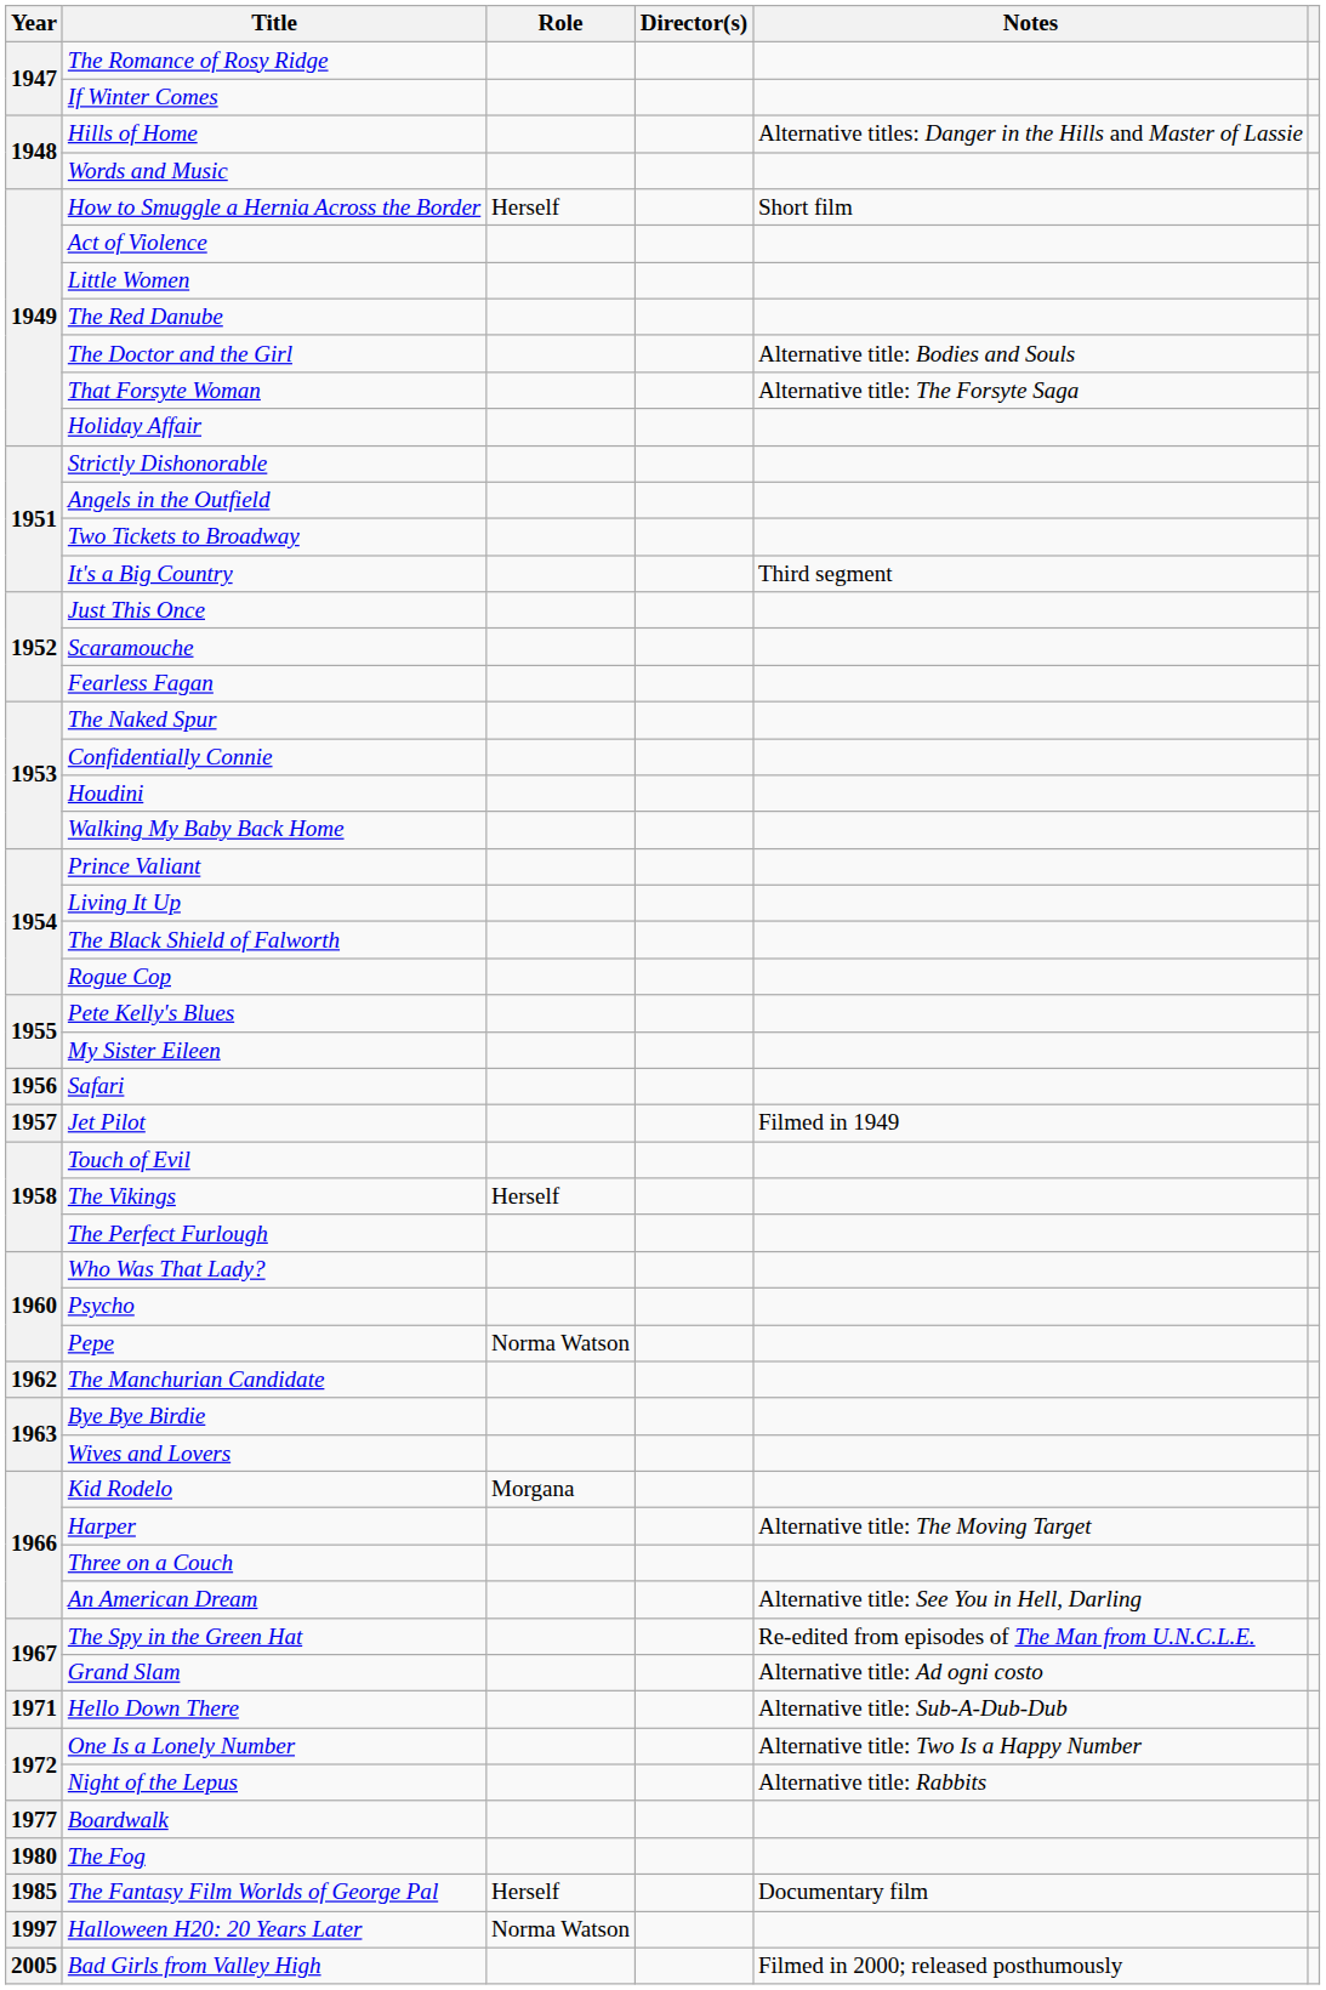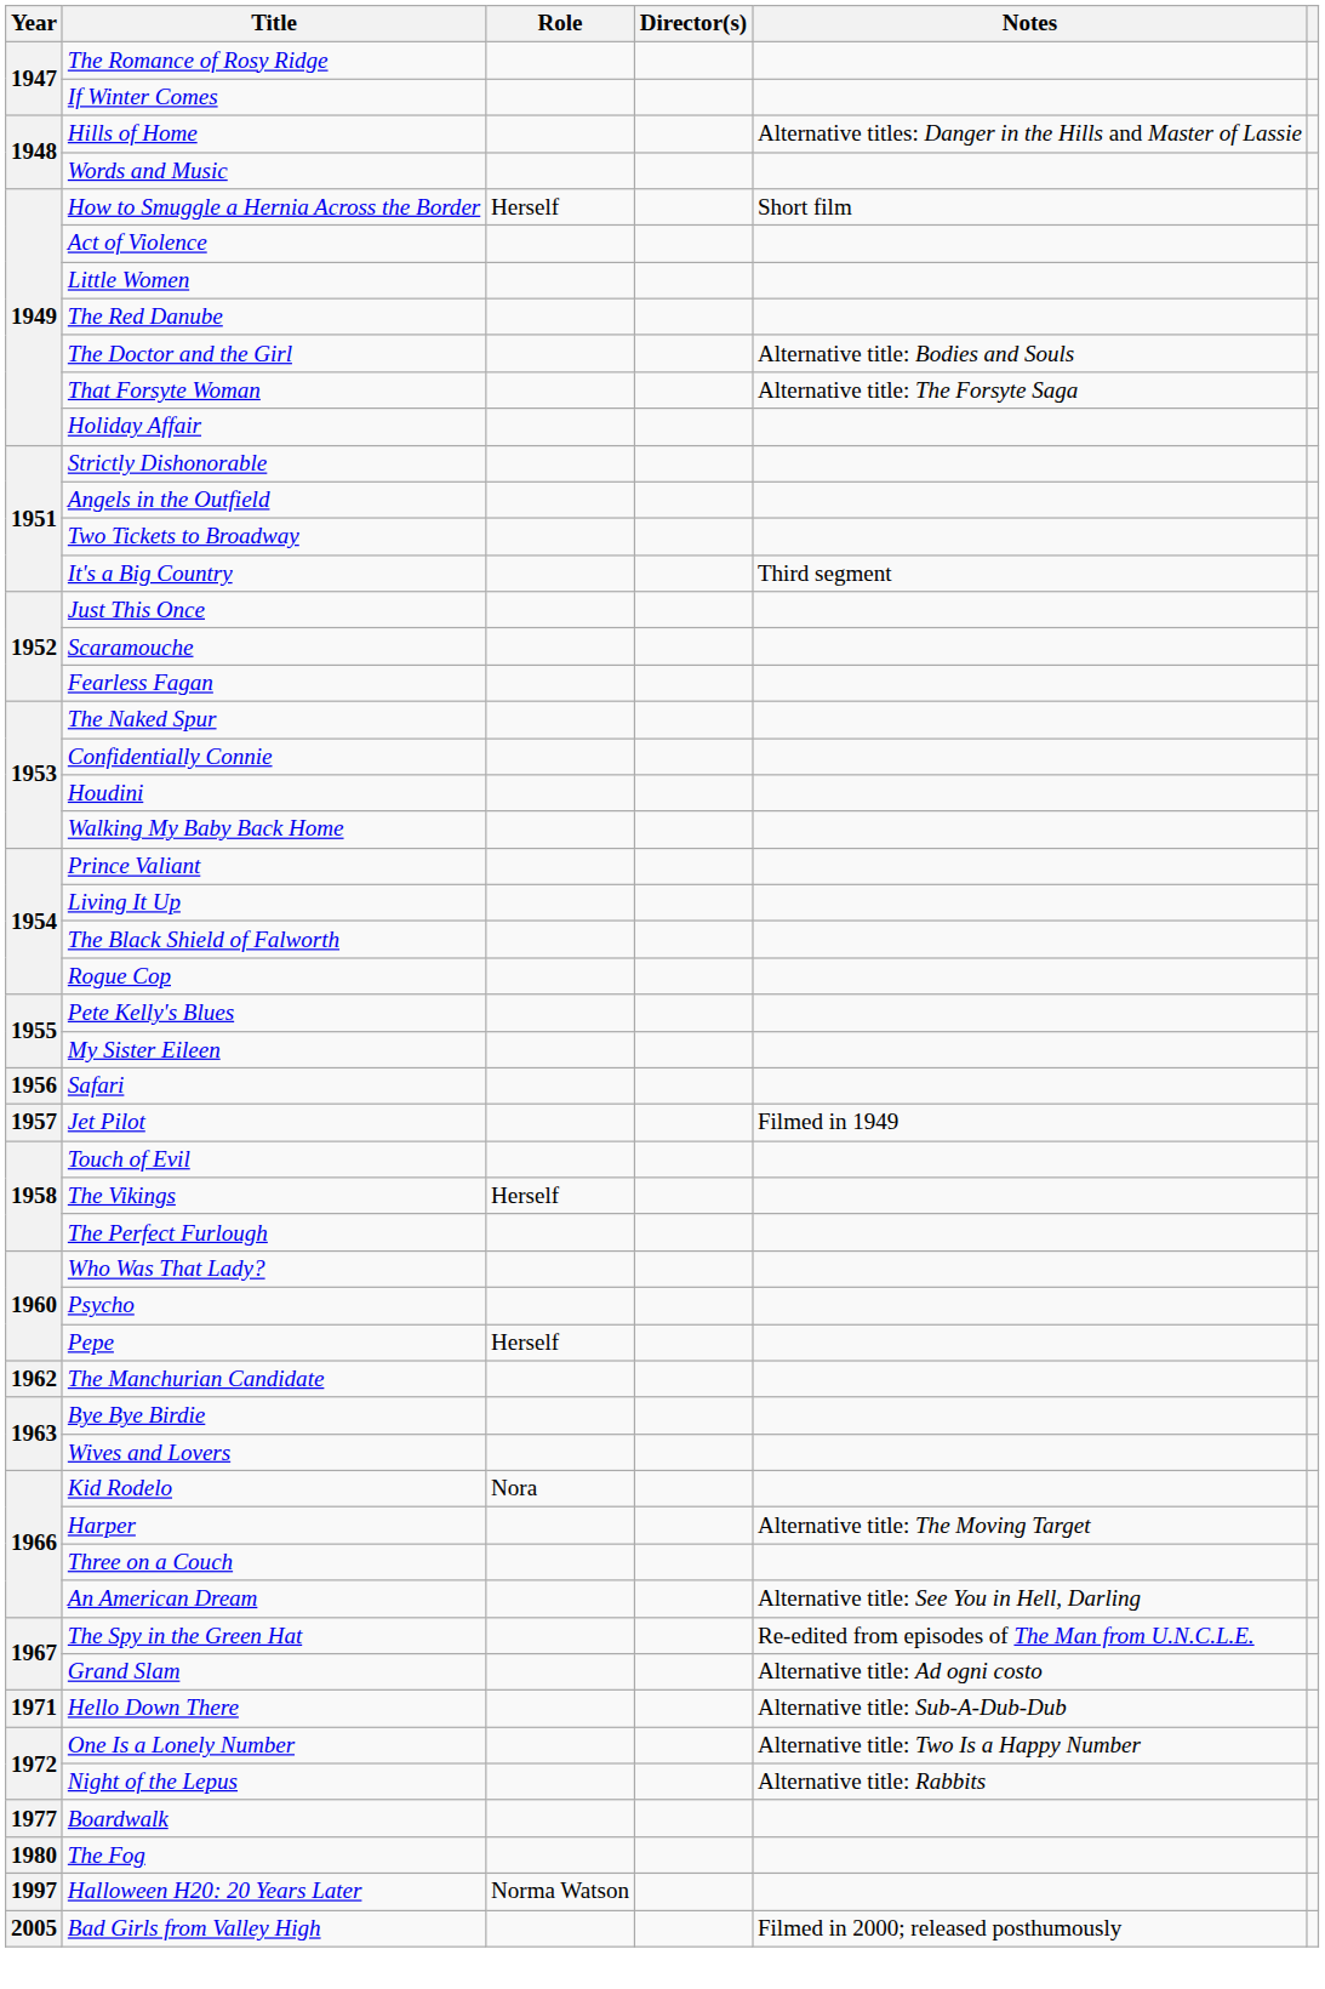Pepe | Role: Norma Watson -> Herself
Kid Rodelo | Role: Morgana -> Nora
- row: 1985 | The Fantasy Film Worlds of George Pal | Herself | Documentary film
